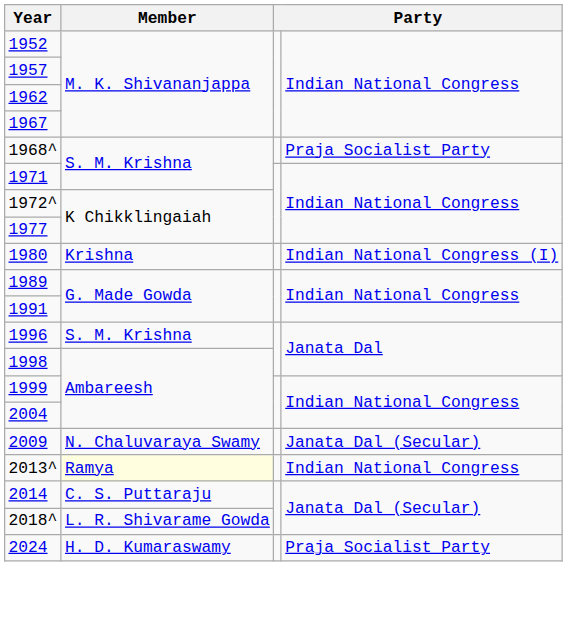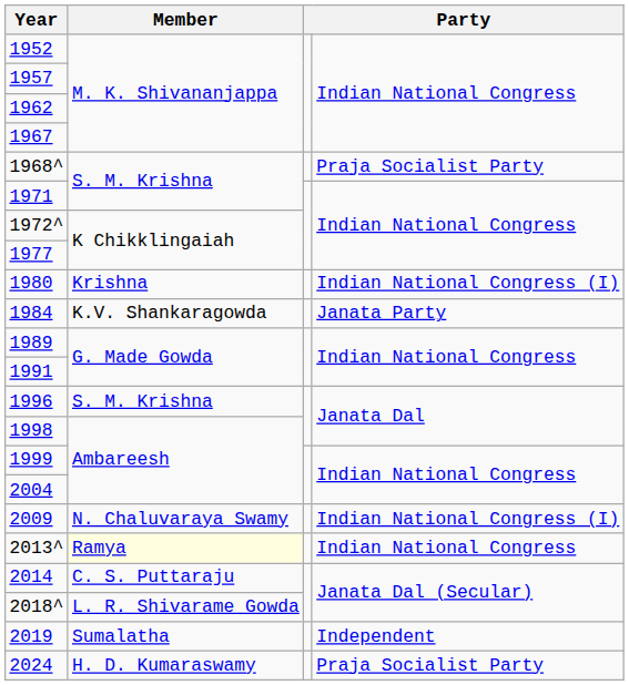+ row: 1984 | K.V. Shankaragowda | Janata Party
2009 | column 4: Janata Dal (Secular) -> Indian National Congress (I)
+ row: 2019 | Sumalatha | Independent
